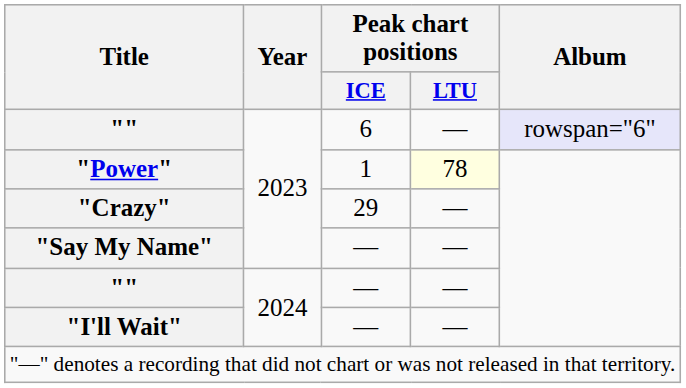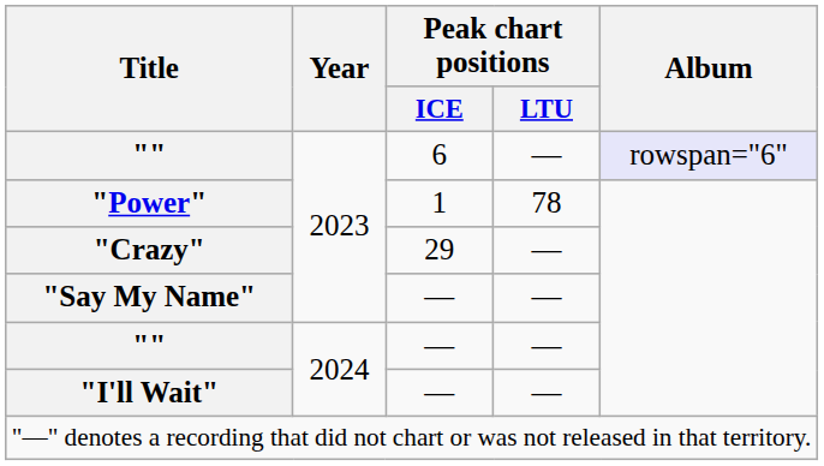"Power" | Peak chart positions / LTU: lightyellow background -> no background
